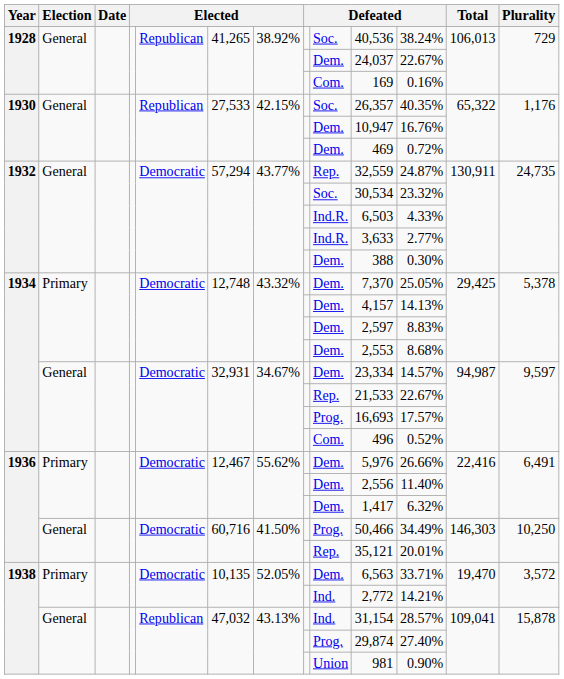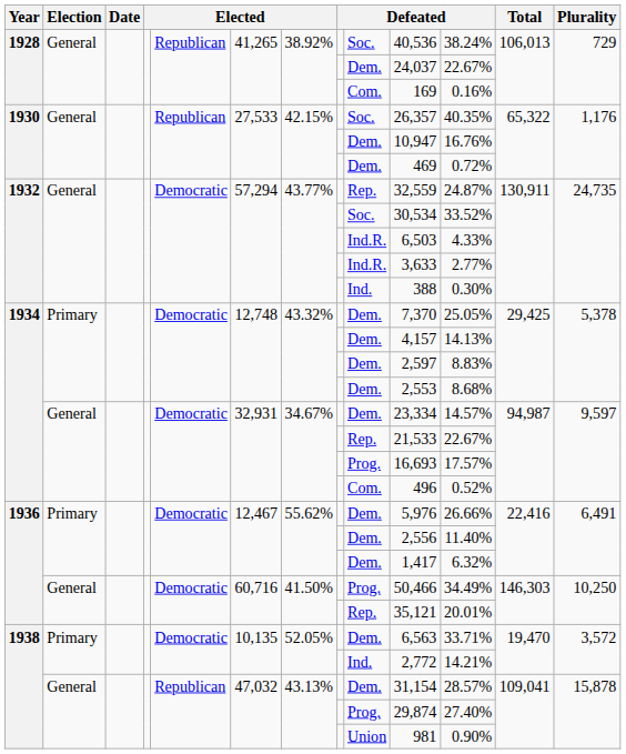row 9 | column 11: 23.32% -> 33.52%
row 12 | column 9: Dem. -> Ind.
row 28 | column 9: Ind. -> Dem.
